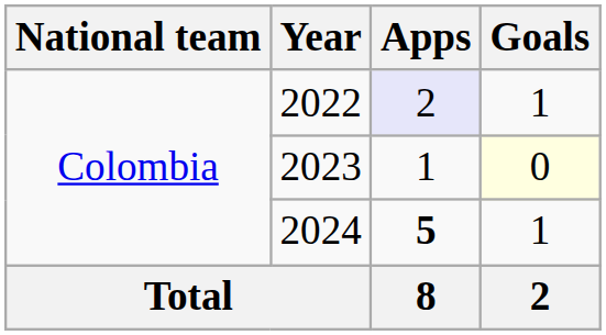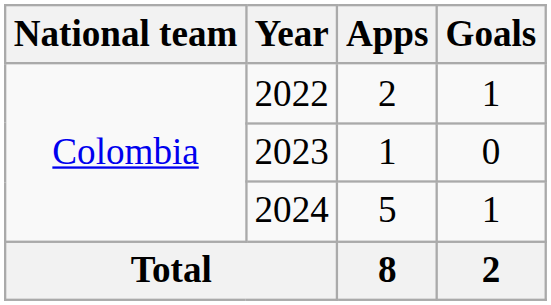2022 | Apps: lavender background -> no background
2023 | Goals: lightyellow background -> no background
2024 | Apps: bold -> normal
